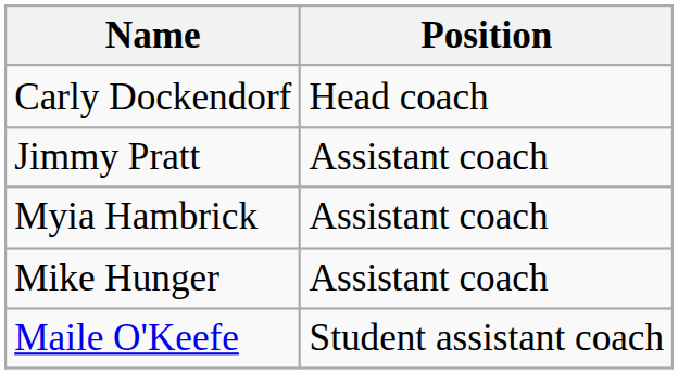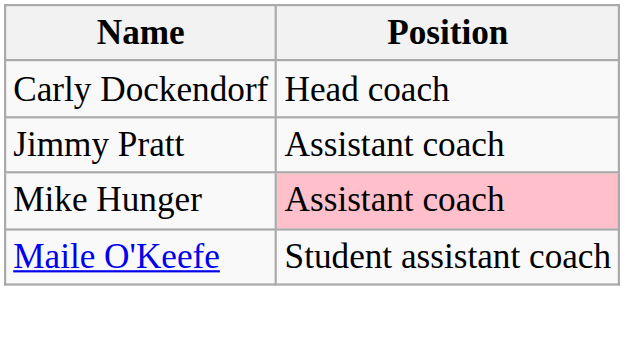- row: Myia Hambrick | Assistant coach
Mike Hunger | Position: no background -> pink background
